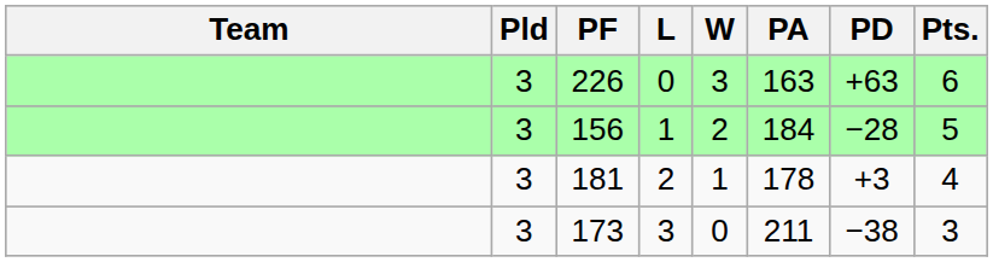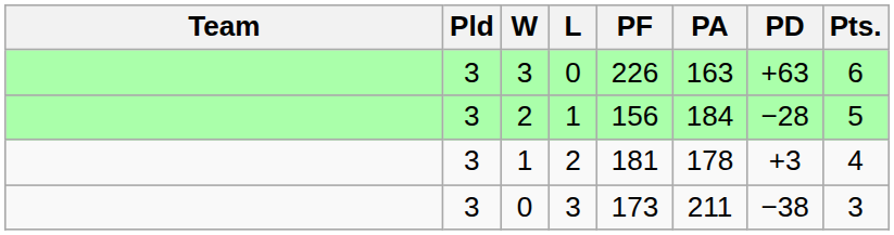columns swapped: W <-> PF
